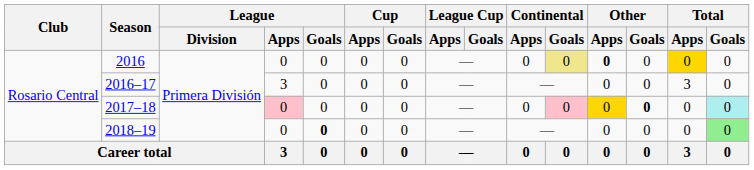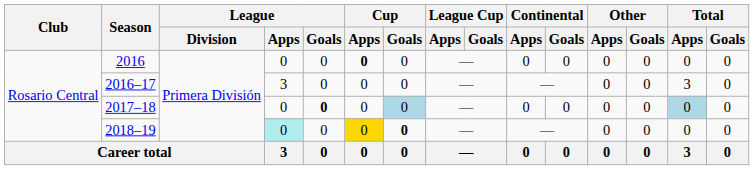2016 | Cup / Apps: normal -> bold
2016 | Continental / Goals: khaki background -> no background
2016 | Other / Apps: bold -> normal
2016 | Total / Apps: gold background -> no background
2017–18 | League / Apps: pink background -> no background
2017–18 | League / Goals: normal -> bold
2017–18 | Cup / Goals: no background -> lightblue background
2017–18 | Continental / Goals: pink background -> no background
2017–18 | Other / Apps: gold background -> no background
2017–18 | Other / Goals: bold -> normal
2017–18 | Total / Apps: no background -> lightblue background
2017–18 | Total / Goals: paleturquoise background -> no background
2018–19 | League / Apps: no background -> paleturquoise background
2018–19 | League / Goals: bold -> normal
2018–19 | Cup / Apps: no background -> gold background
2018–19 | Cup / Goals: normal -> bold
2018–19 | Total / Goals: lightgreen background -> no background
